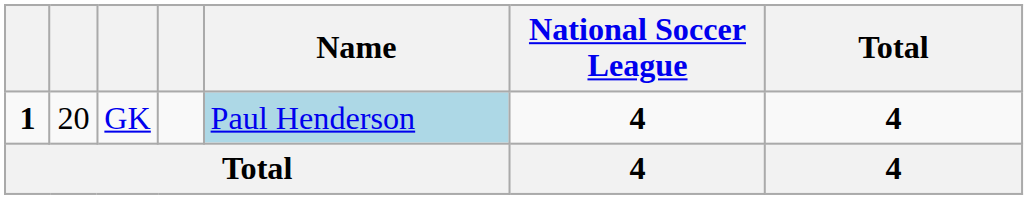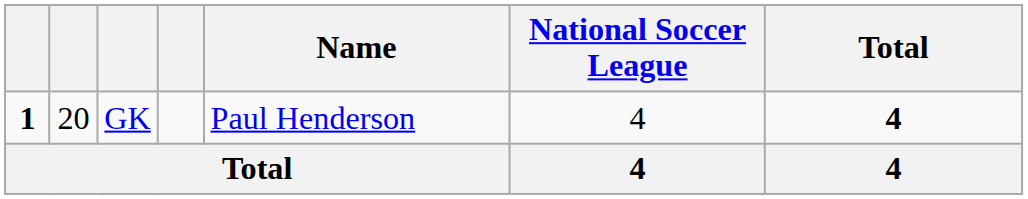GK | Name: lightblue background -> no background
GK | National Soccer League: bold -> normal
